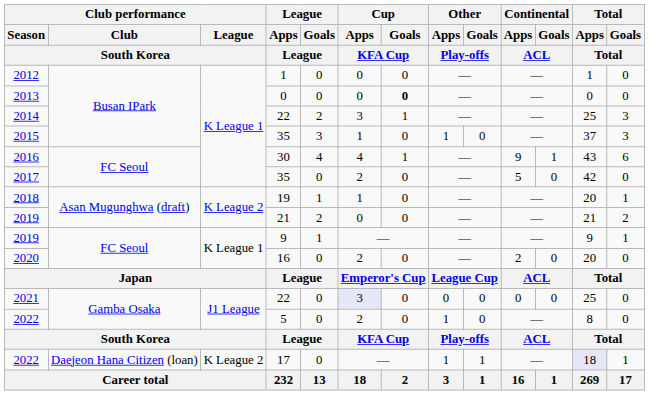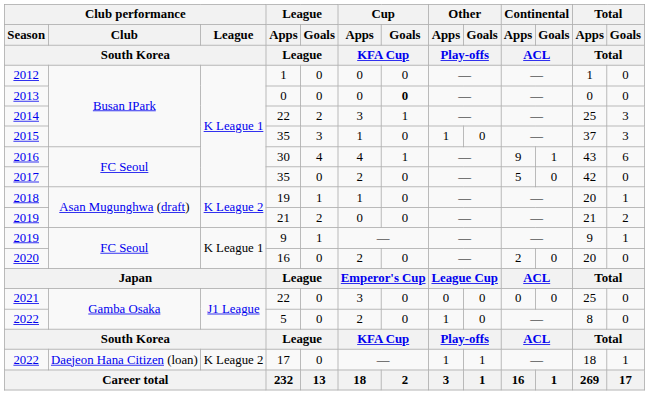2021 | Cup / Apps / KFA Cup: lavender background -> no background
2022 / 17 | Total / Apps / Total: lavender background -> no background
